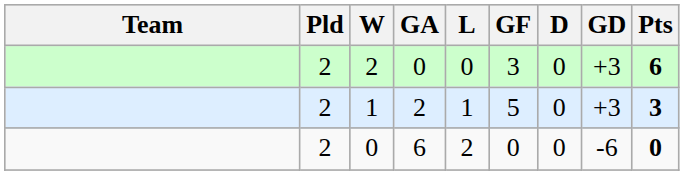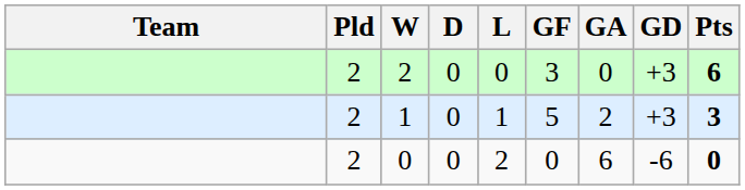columns swapped: D <-> GA
